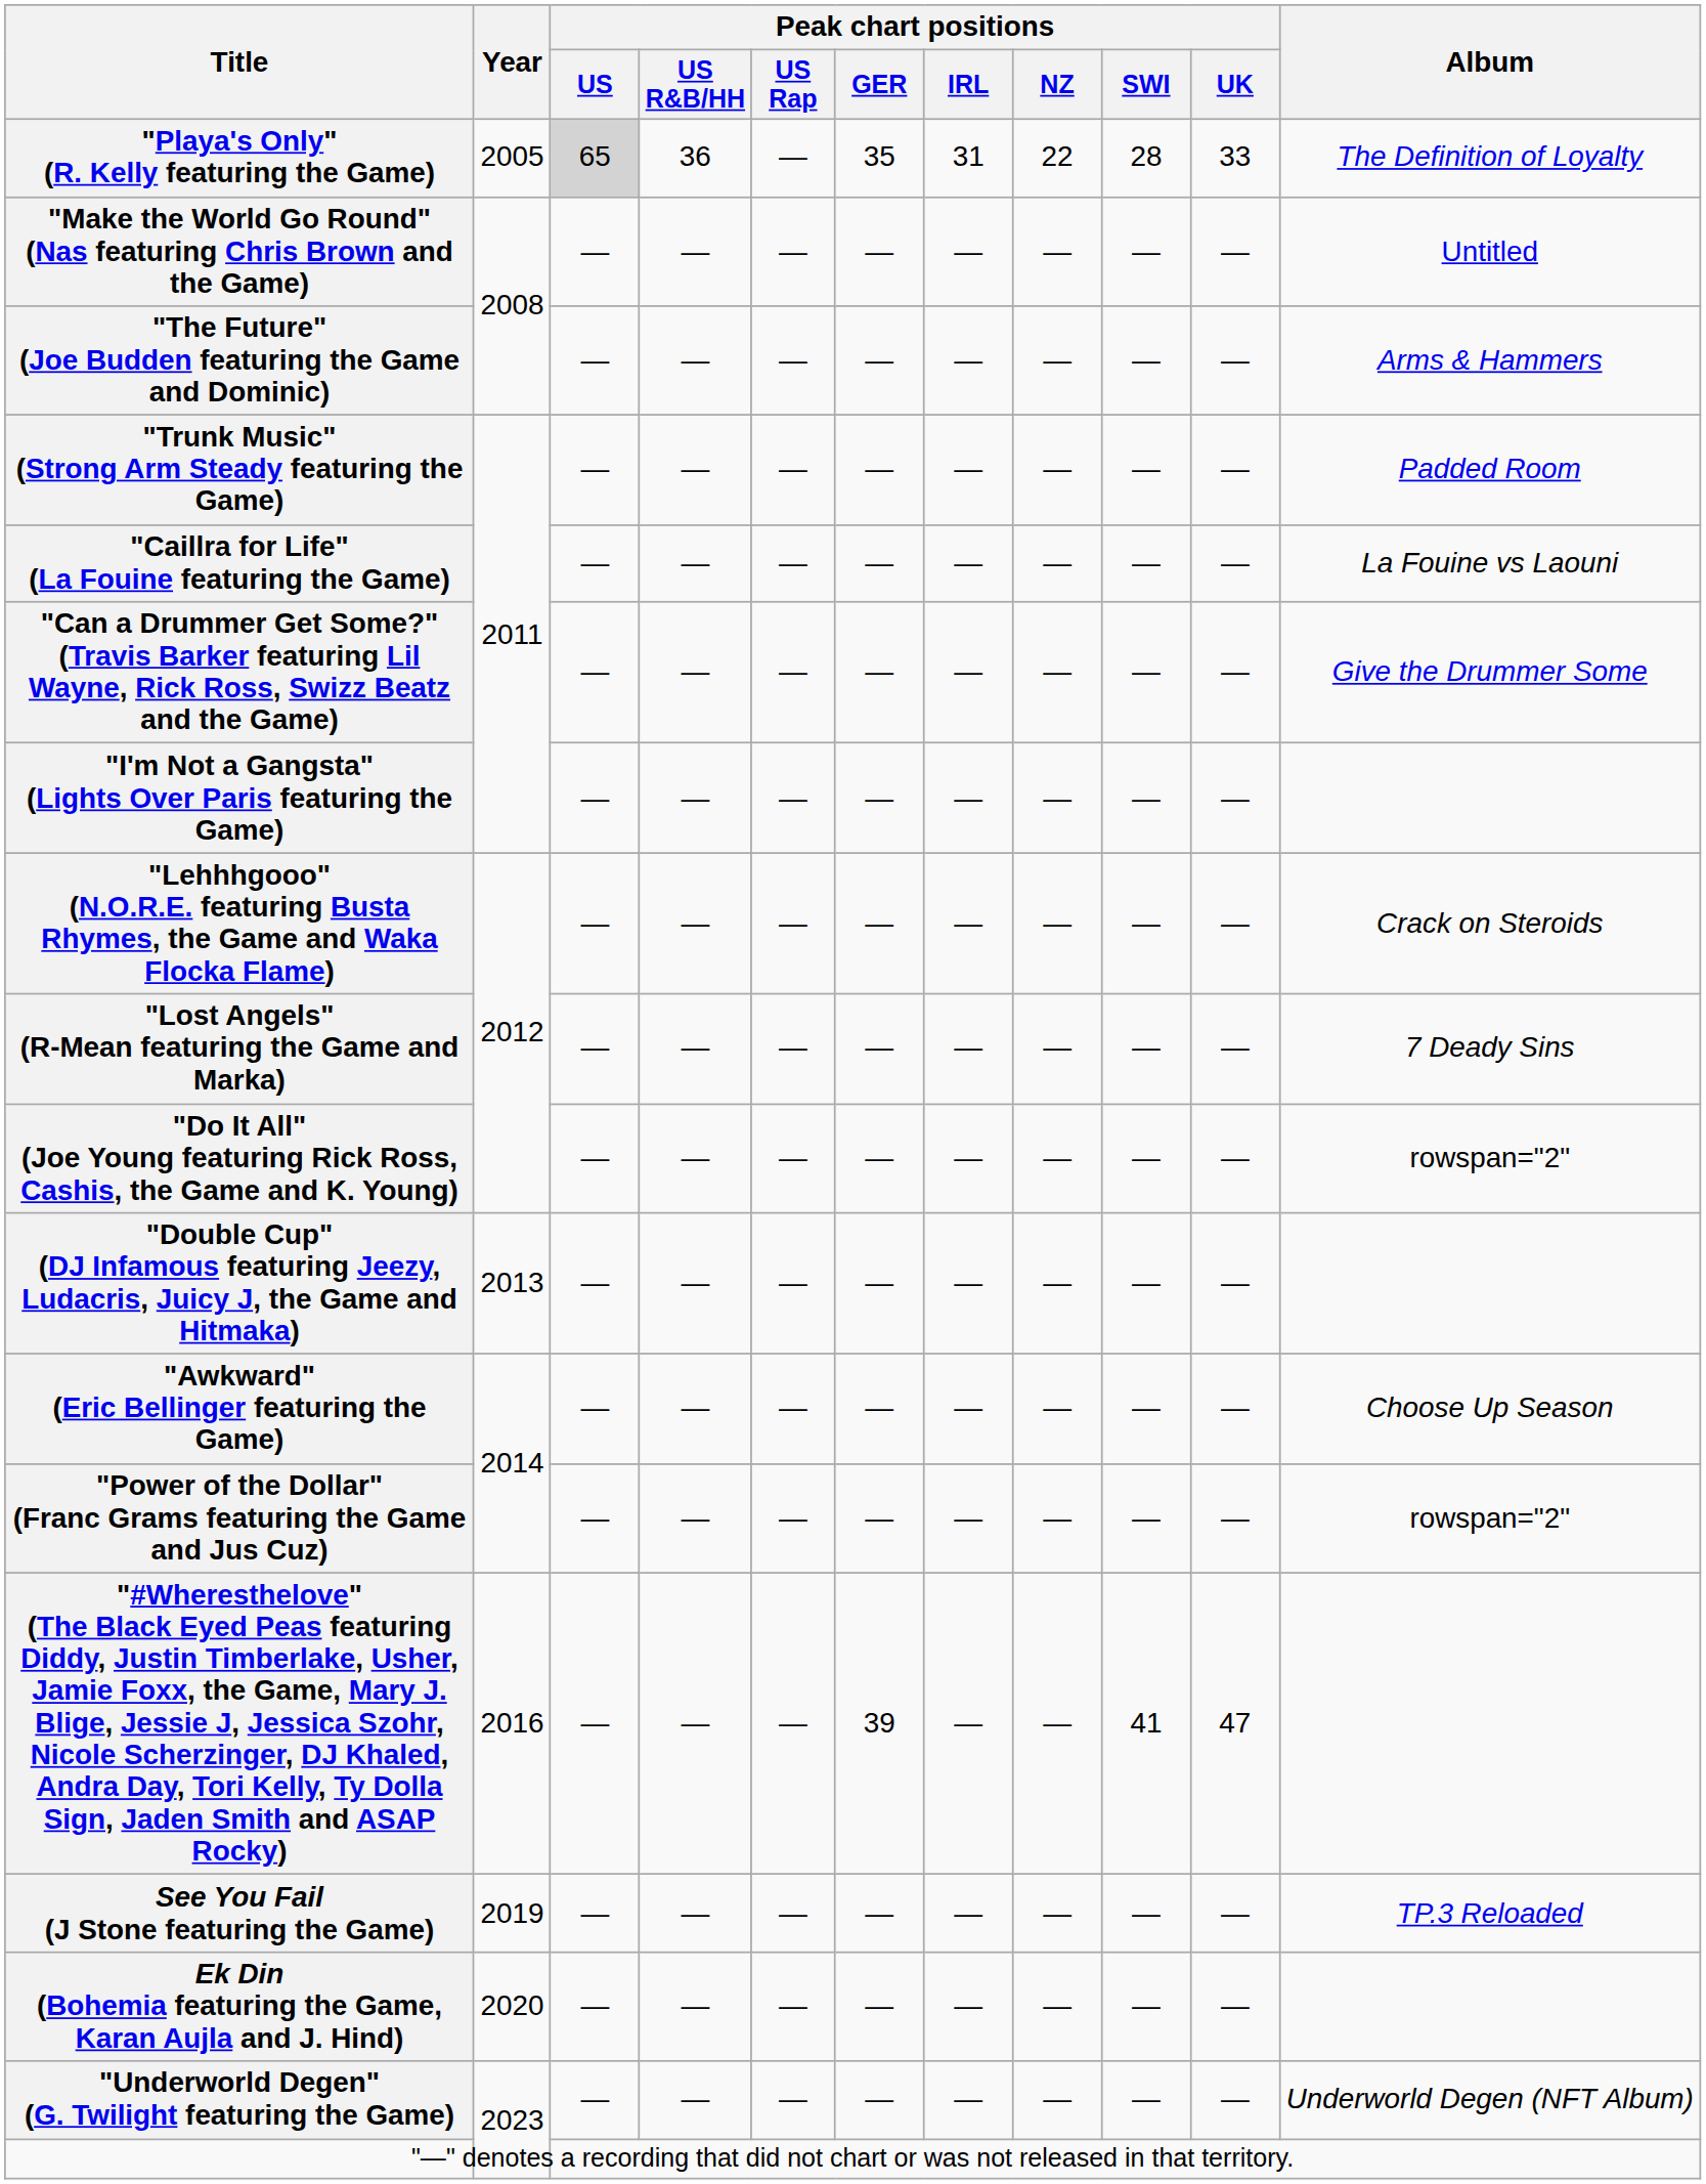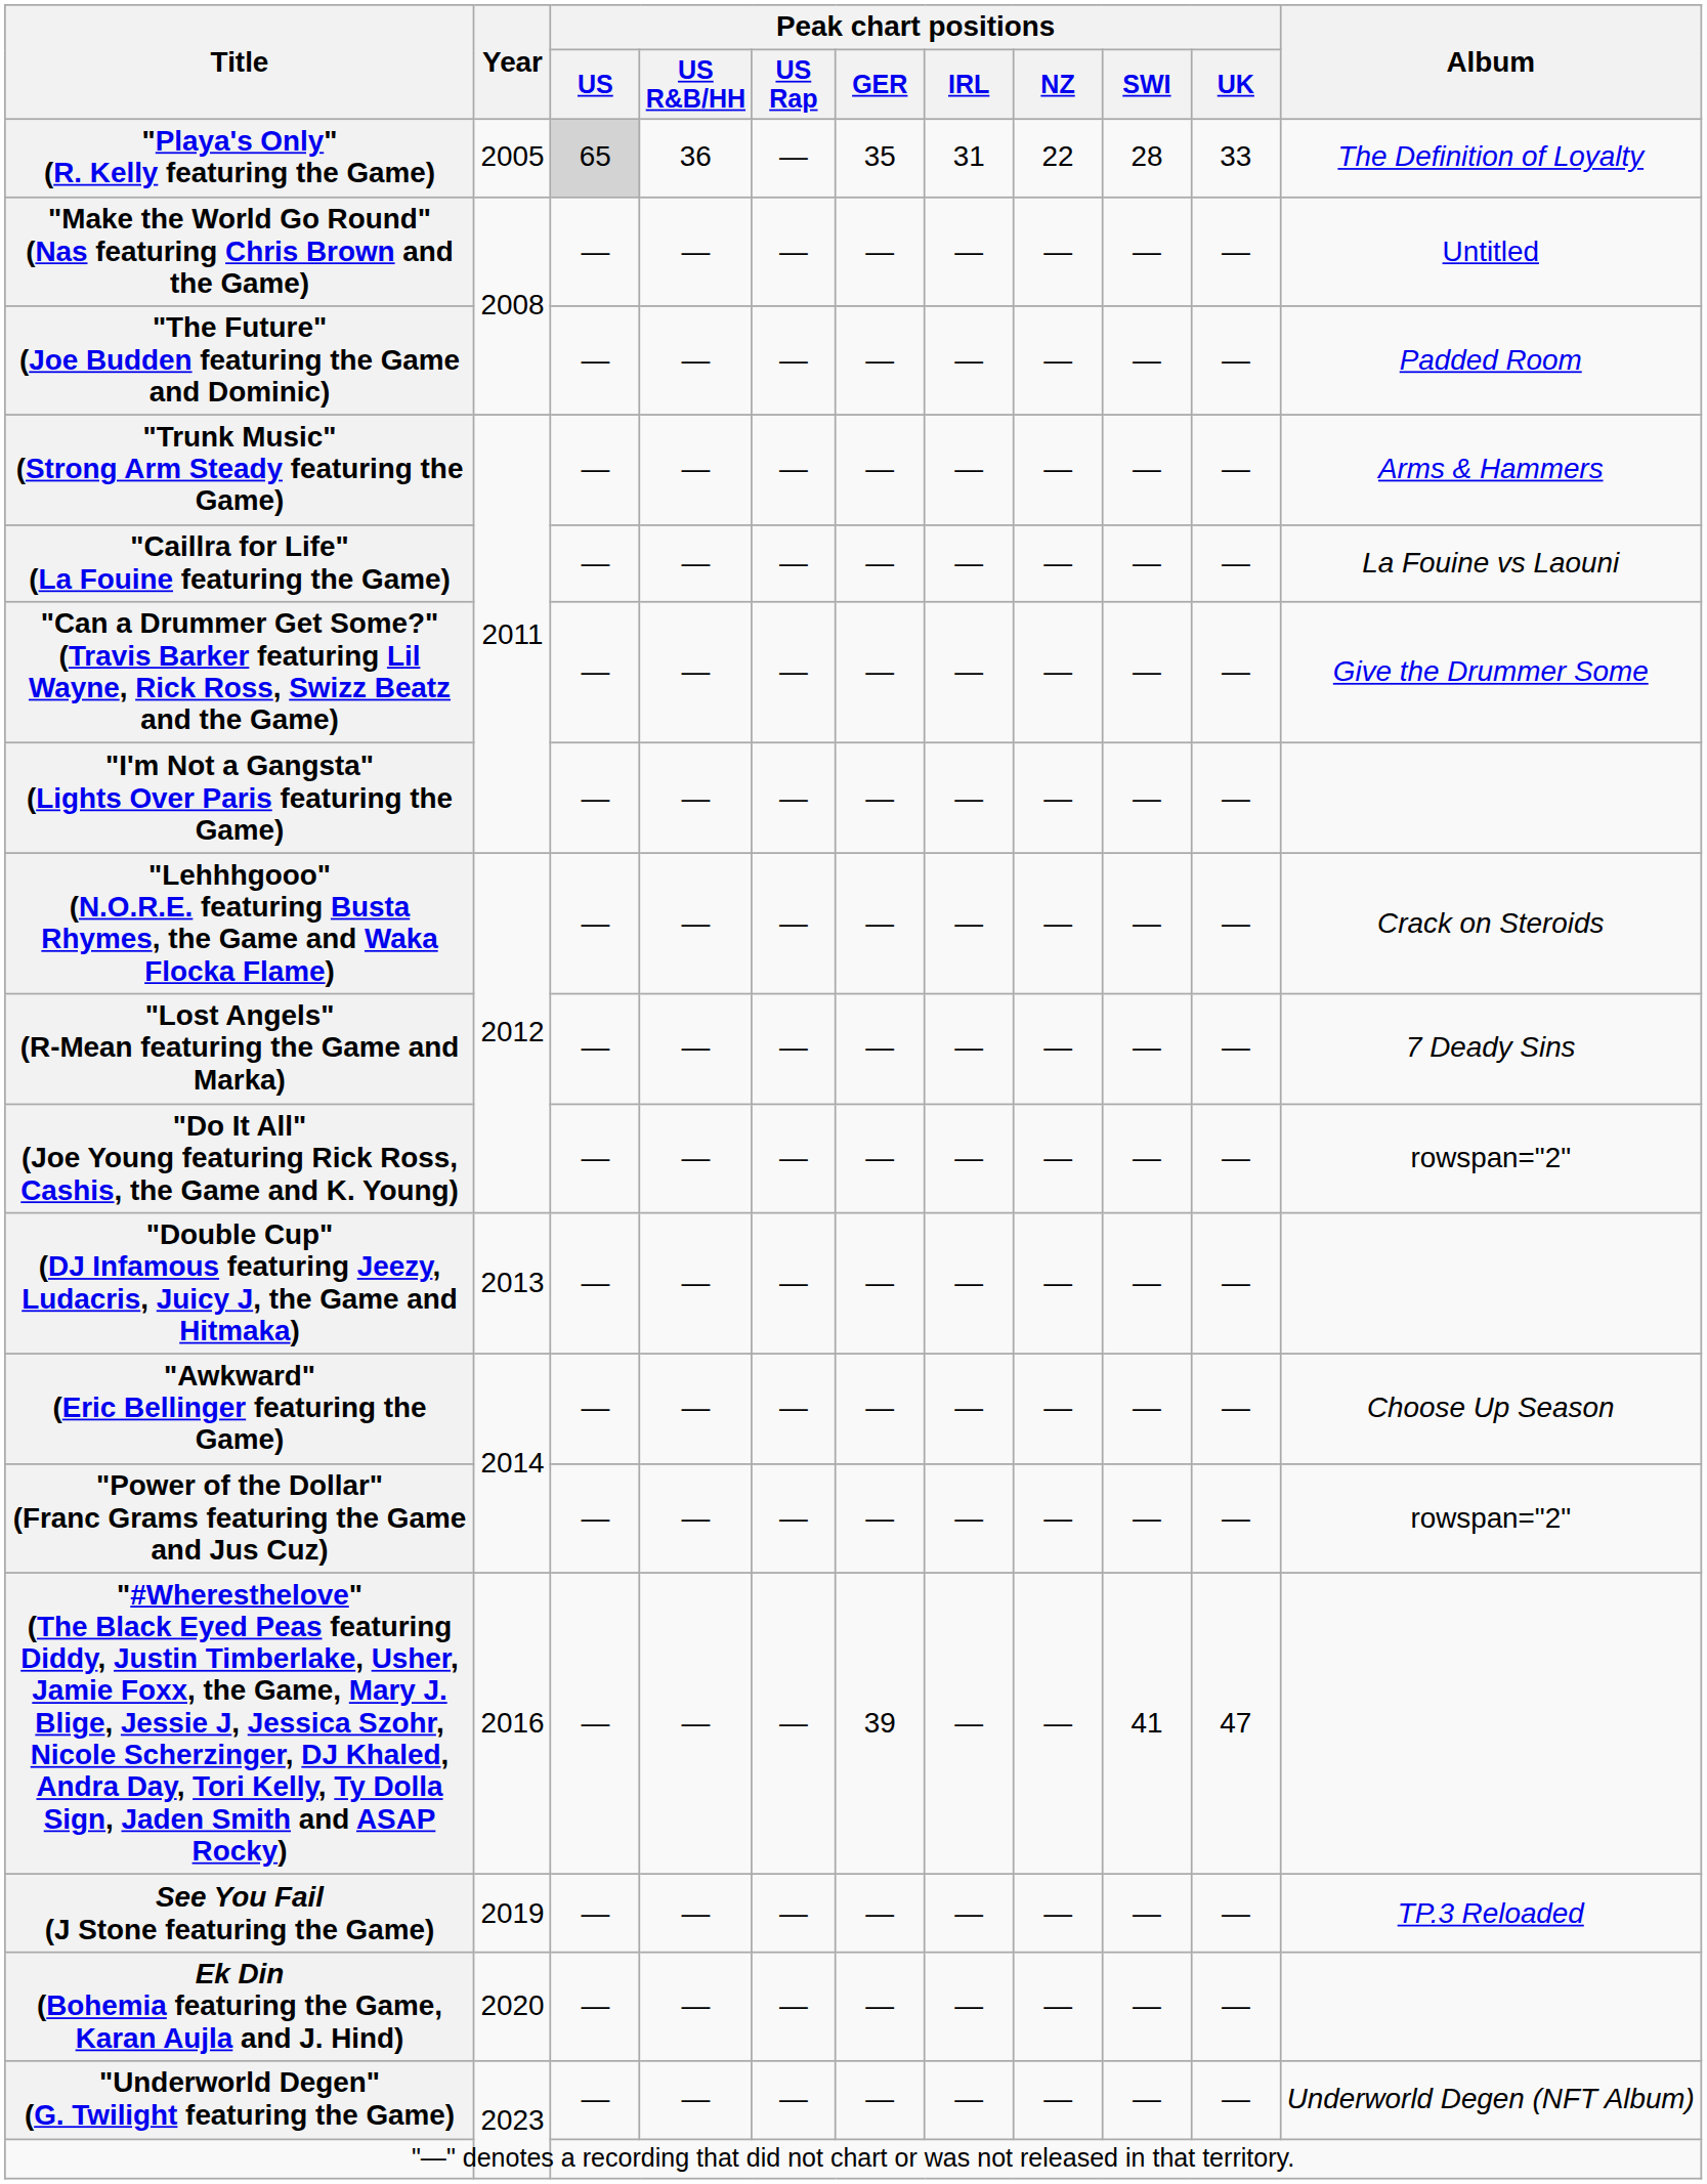"The Future" (Joe Budden featuring the Game and Dominic) | Album: Arms & Hammers -> Padded Room
"Trunk Music" (Strong Arm Steady featuring the Game) | Album: Padded Room -> Arms & Hammers
